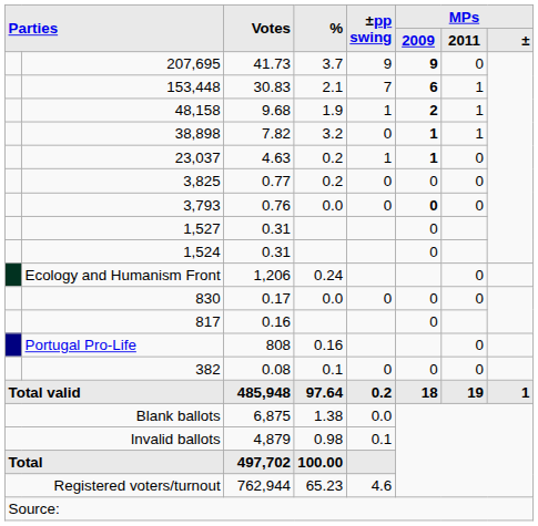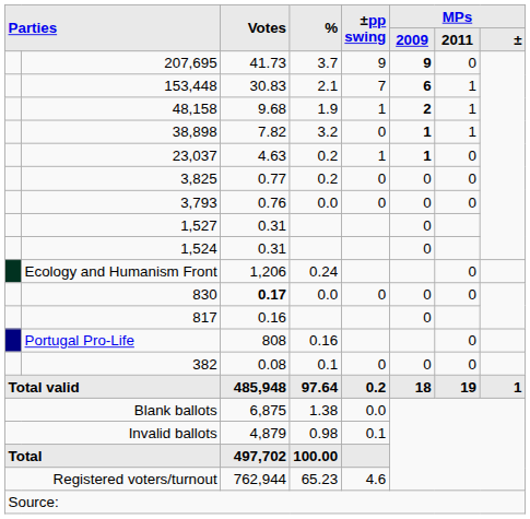3,793 | MPs / 2009: bold -> normal
830 | Votes: normal -> bold
